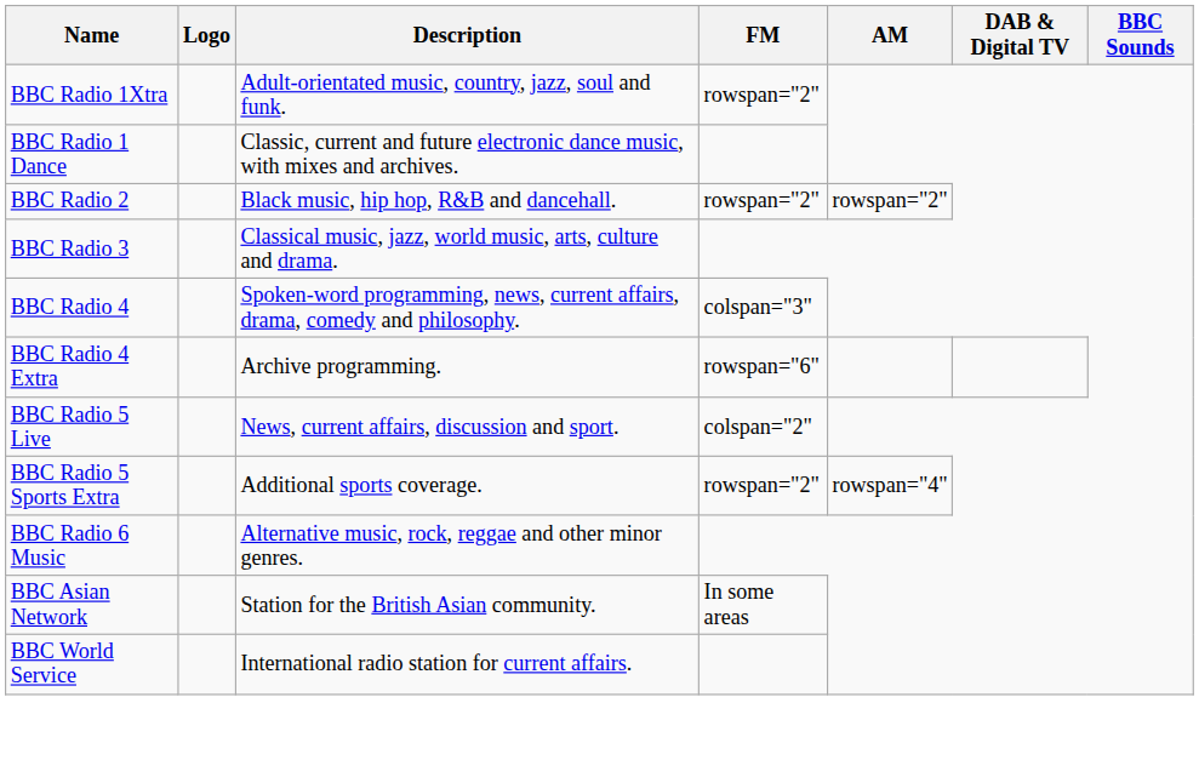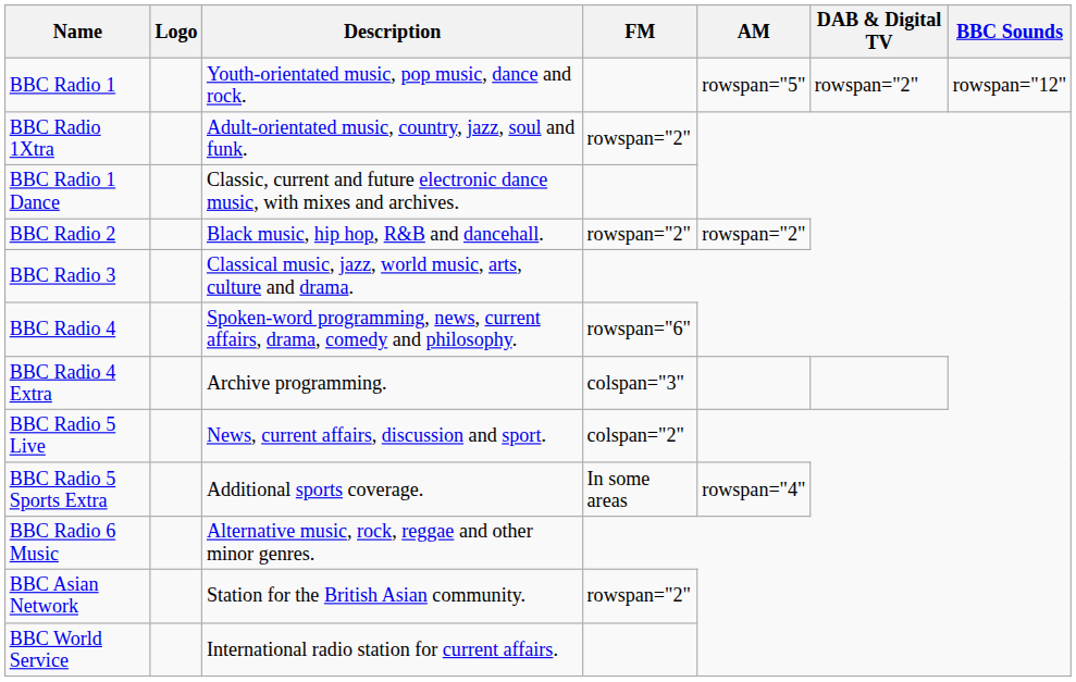+ row: BBC Radio 1 | Youth-orientated music, pop music, dance and rock. | rowspan="5" | rowspan="2" | rowspan="12"
BBC Radio 4 | FM: colspan="3" -> rowspan="6"
BBC Radio 4 Extra | FM: rowspan="6" -> colspan="3"
BBC Radio 5 Sports Extra | FM: rowspan="2" -> In some areas
BBC Asian Network | FM: In some areas -> rowspan="2"
